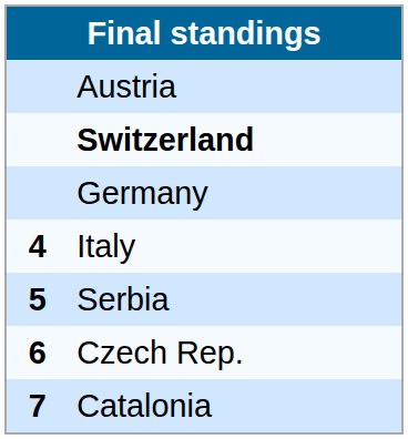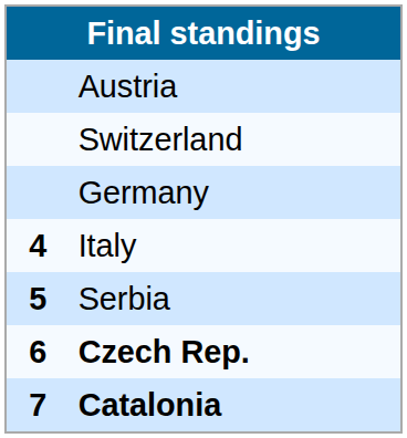Switzerland | column 2: bold -> normal
Czech Rep. | column 2: normal -> bold
Catalonia | column 2: normal -> bold
